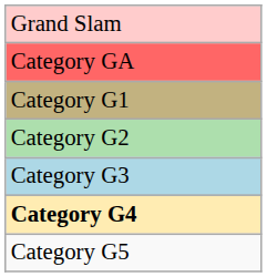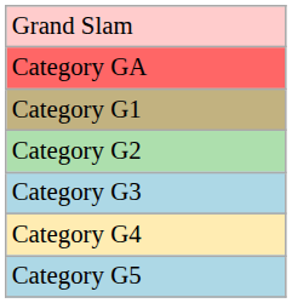row 6 | column 1: bold -> normal
row 7 | column 1: no background -> lightblue background
